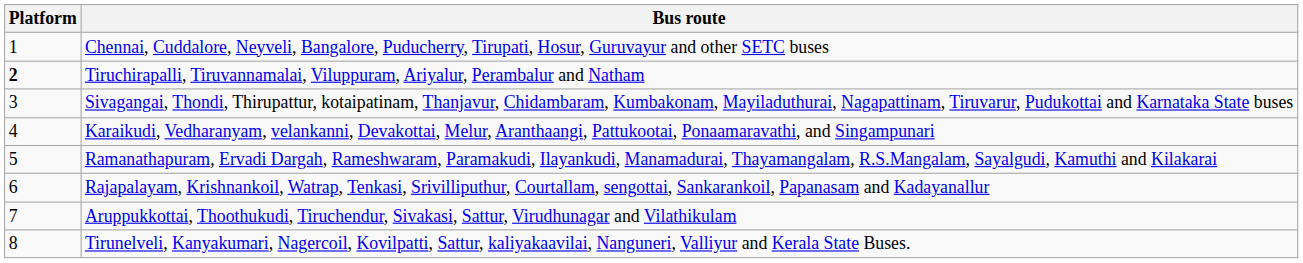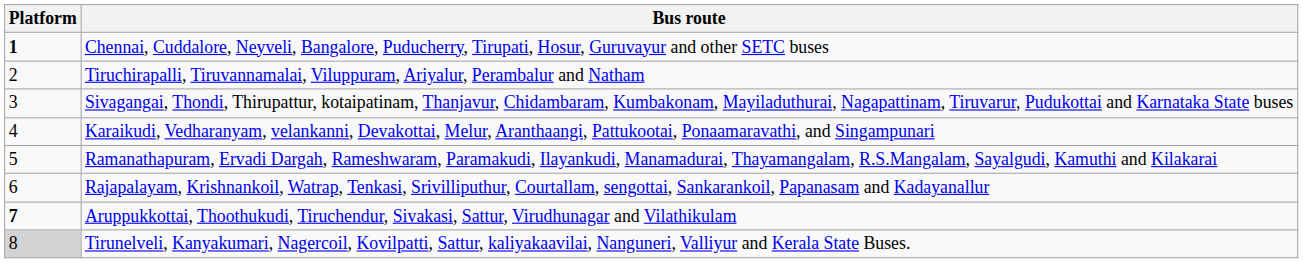row 2 | Platform: normal -> bold
row 3 | Platform: bold -> normal
row 8 | Platform: normal -> bold
row 9 | Platform: no background -> lightgrey background
